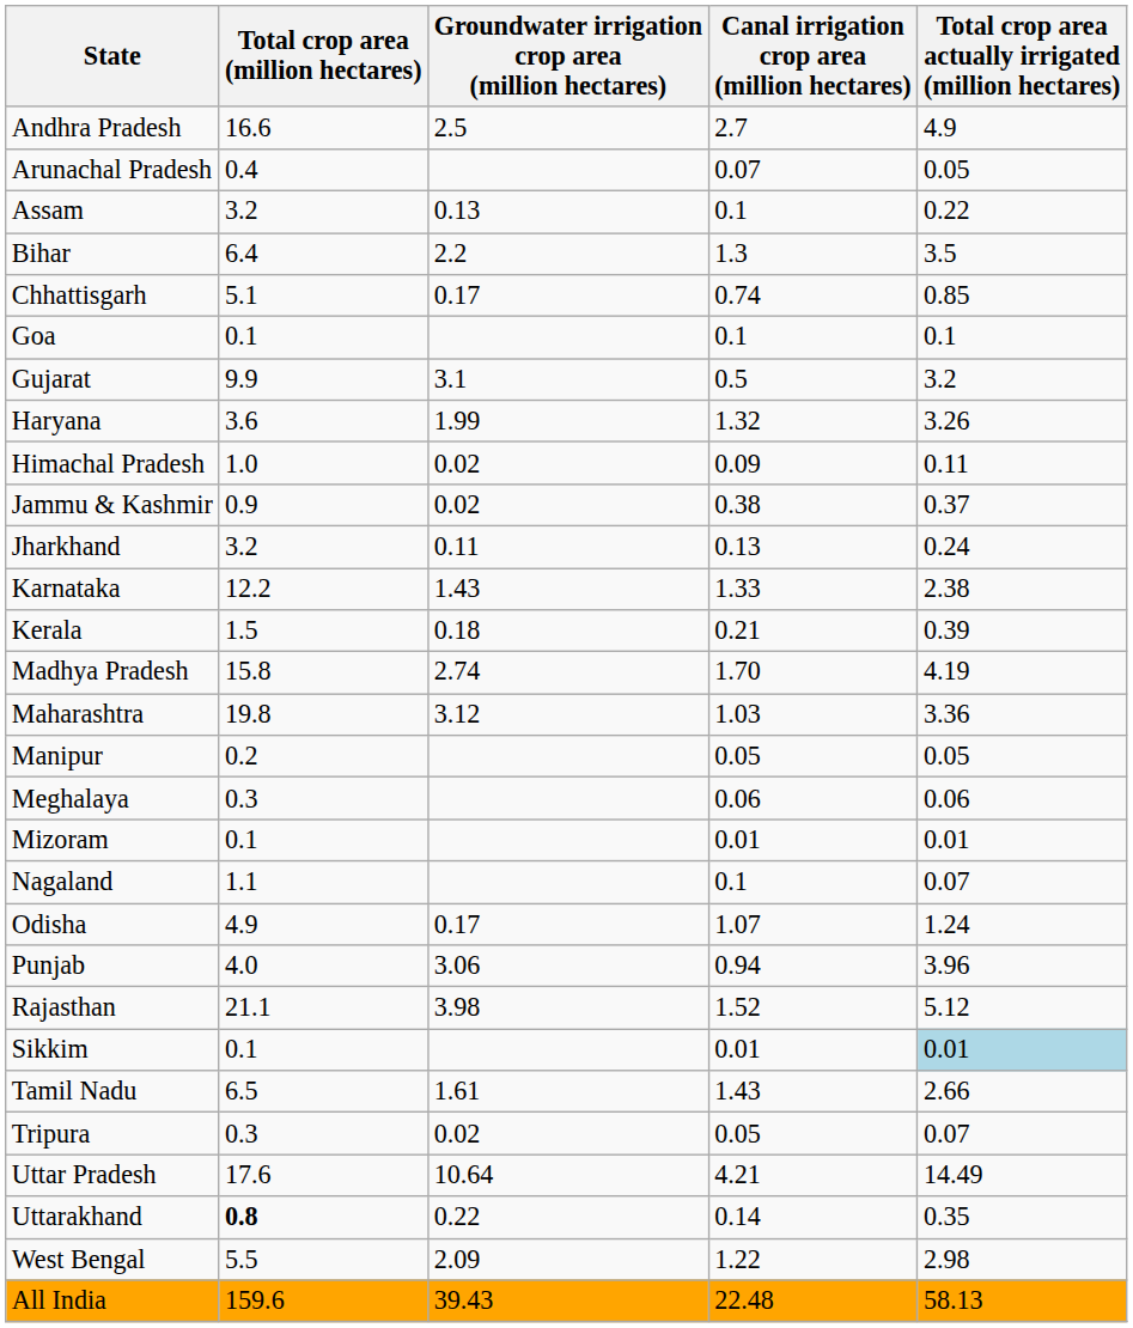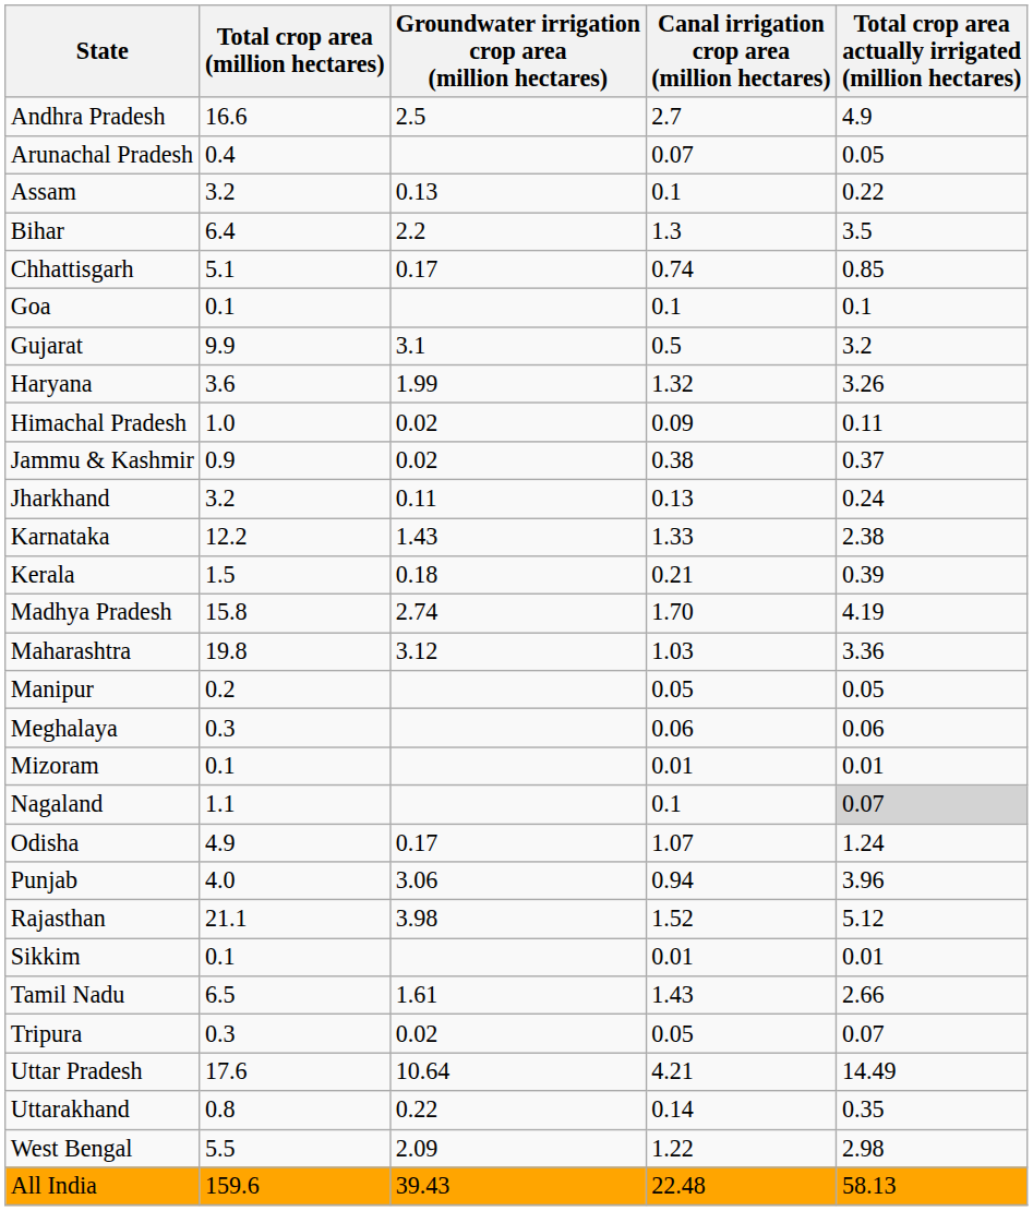Nagaland | Total crop area actually irrigated (million hectares): no background -> lightgrey background
Sikkim | Total crop area actually irrigated (million hectares): lightblue background -> no background
Uttarakhand | Total crop area (million hectares): bold -> normal
